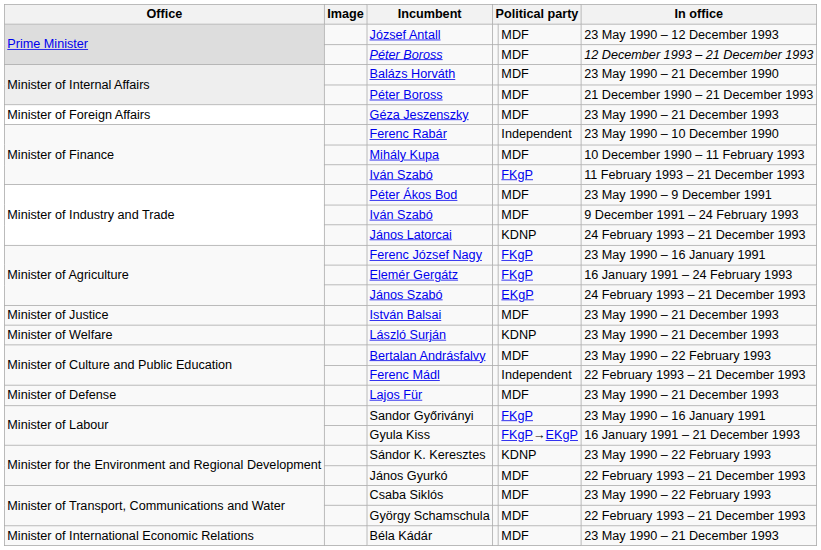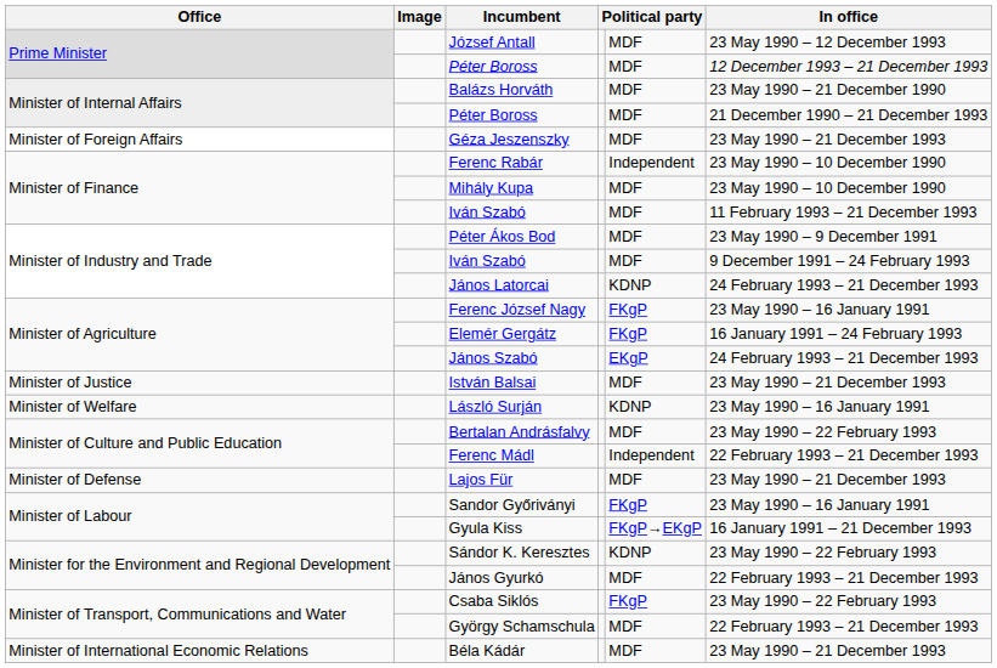Mihály Kupa | In office: 10 December 1990 – 11 February 1993 -> 23 May 1990 – 10 December 1990
Minister of Finance / Iván Szabó | column 5: FKgP -> MDF
László Surján | In office: 23 May 1990 – 21 December 1993 -> 23 May 1990 – 16 January 1991
Csaba Siklós | column 5: MDF -> FKgP
